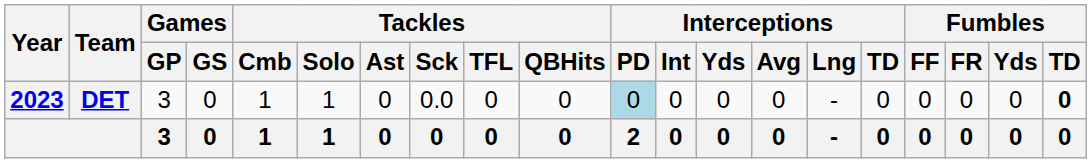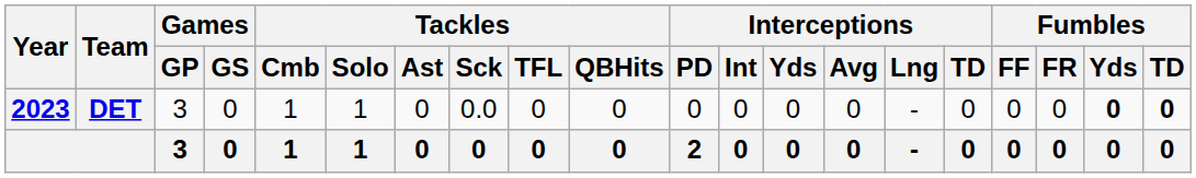DET | Interceptions / PD: lightblue background -> no background
DET | Fumbles / Yds: normal -> bold
